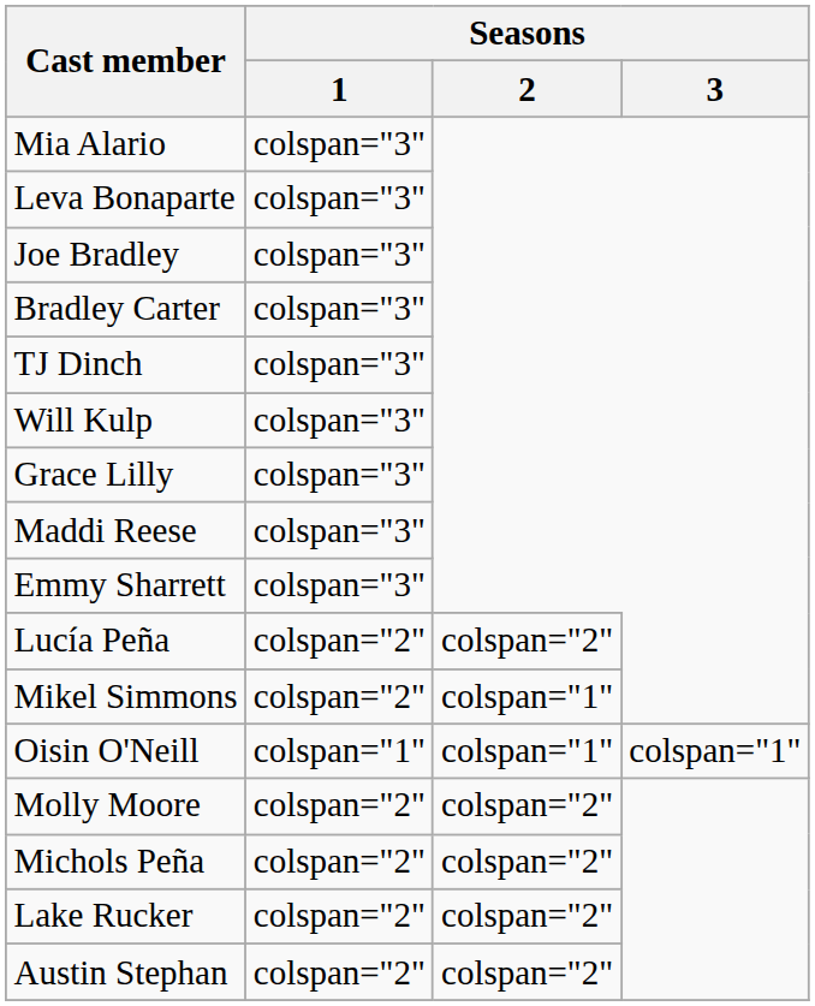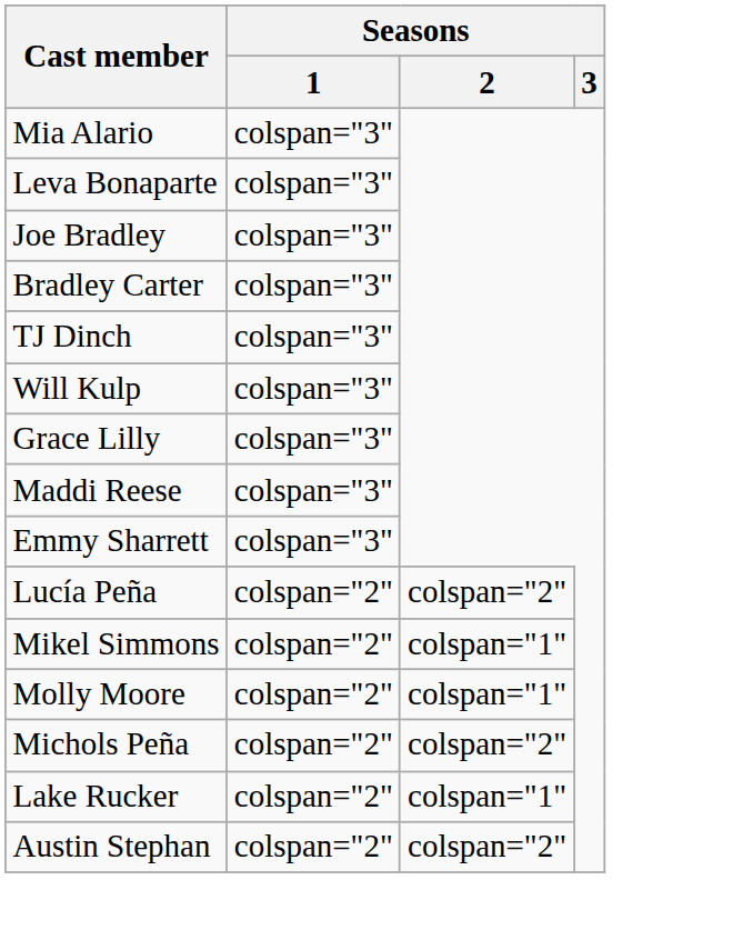- row: Oisin O'Neill | colspan="1" | colspan="1" | colspan="1"
Molly Moore | Seasons / 2: colspan="2" -> colspan="1"
Lake Rucker | Seasons / 2: colspan="2" -> colspan="1"
